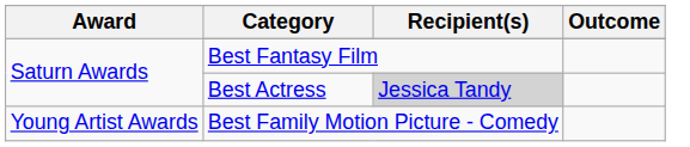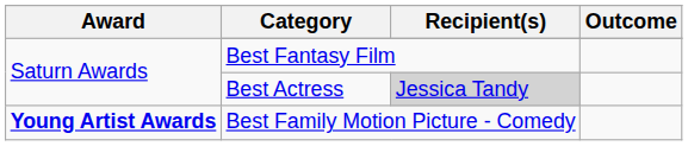Best Family Motion Picture - Comedy | Award: normal -> bold
